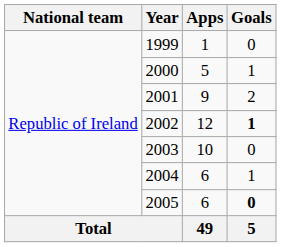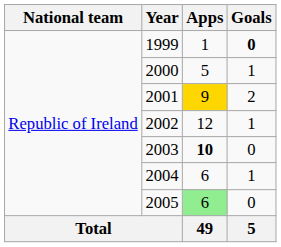1999 | Goals: normal -> bold
2001 | Apps: no background -> gold background
2002 | Goals: bold -> normal
2003 | Apps: normal -> bold
2005 | Apps: no background -> lightgreen background
2005 | Goals: bold -> normal
